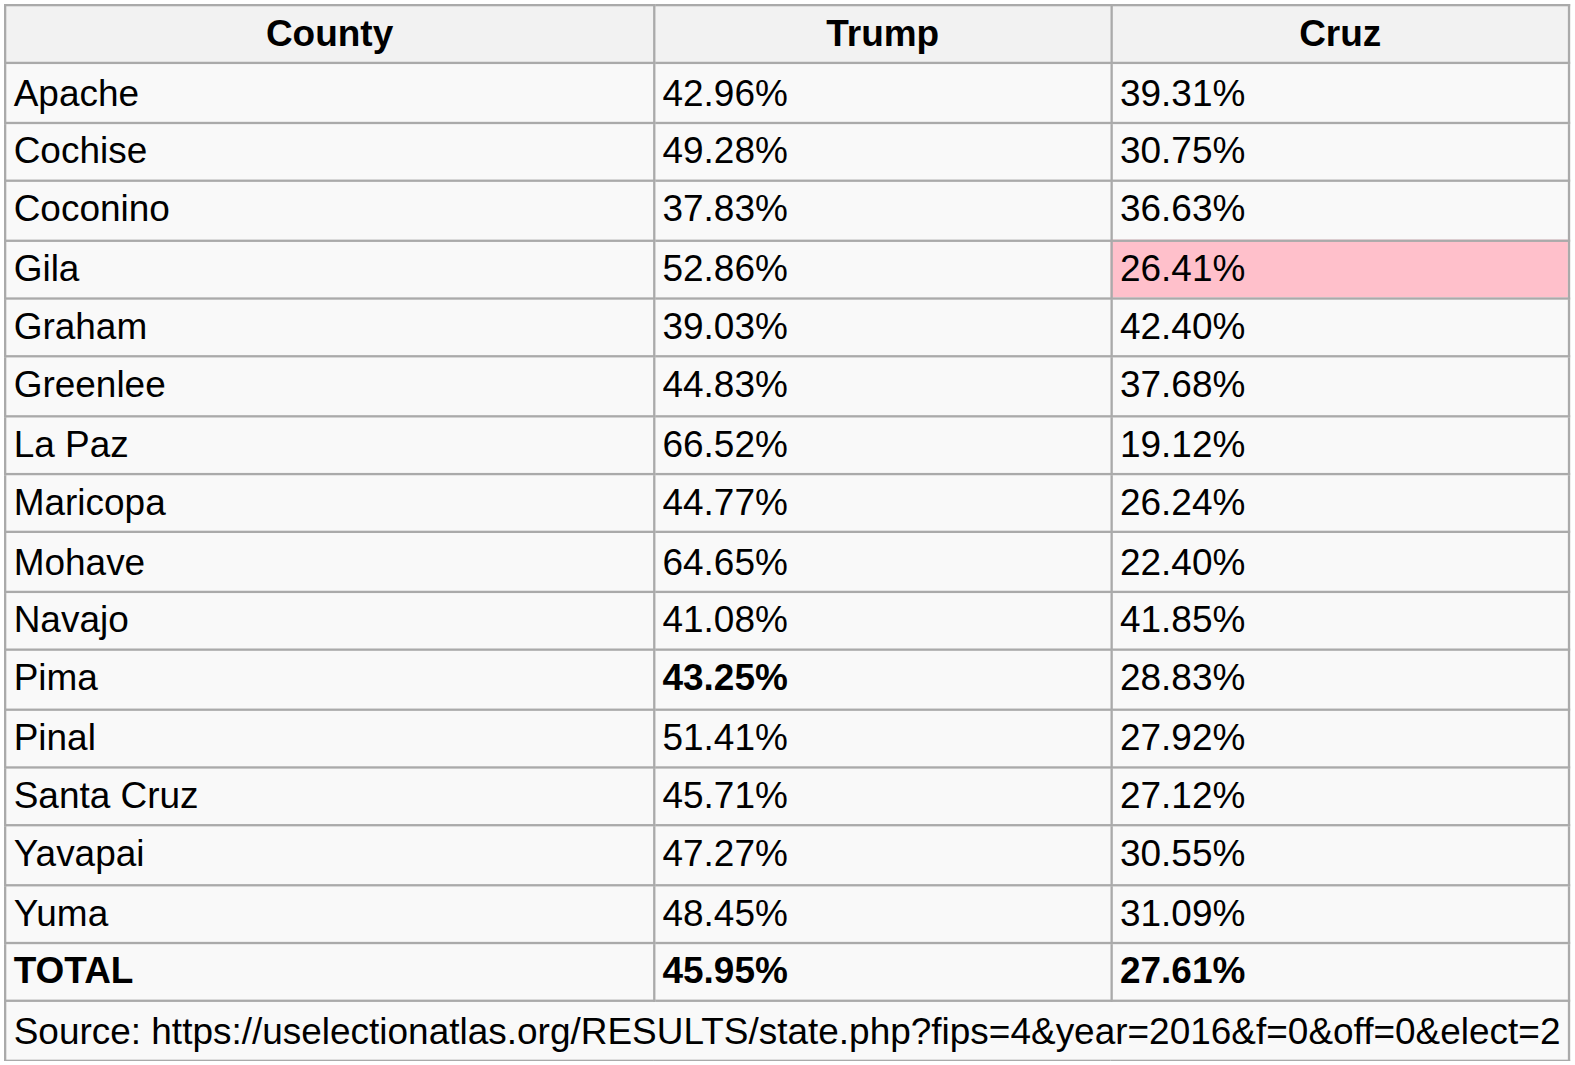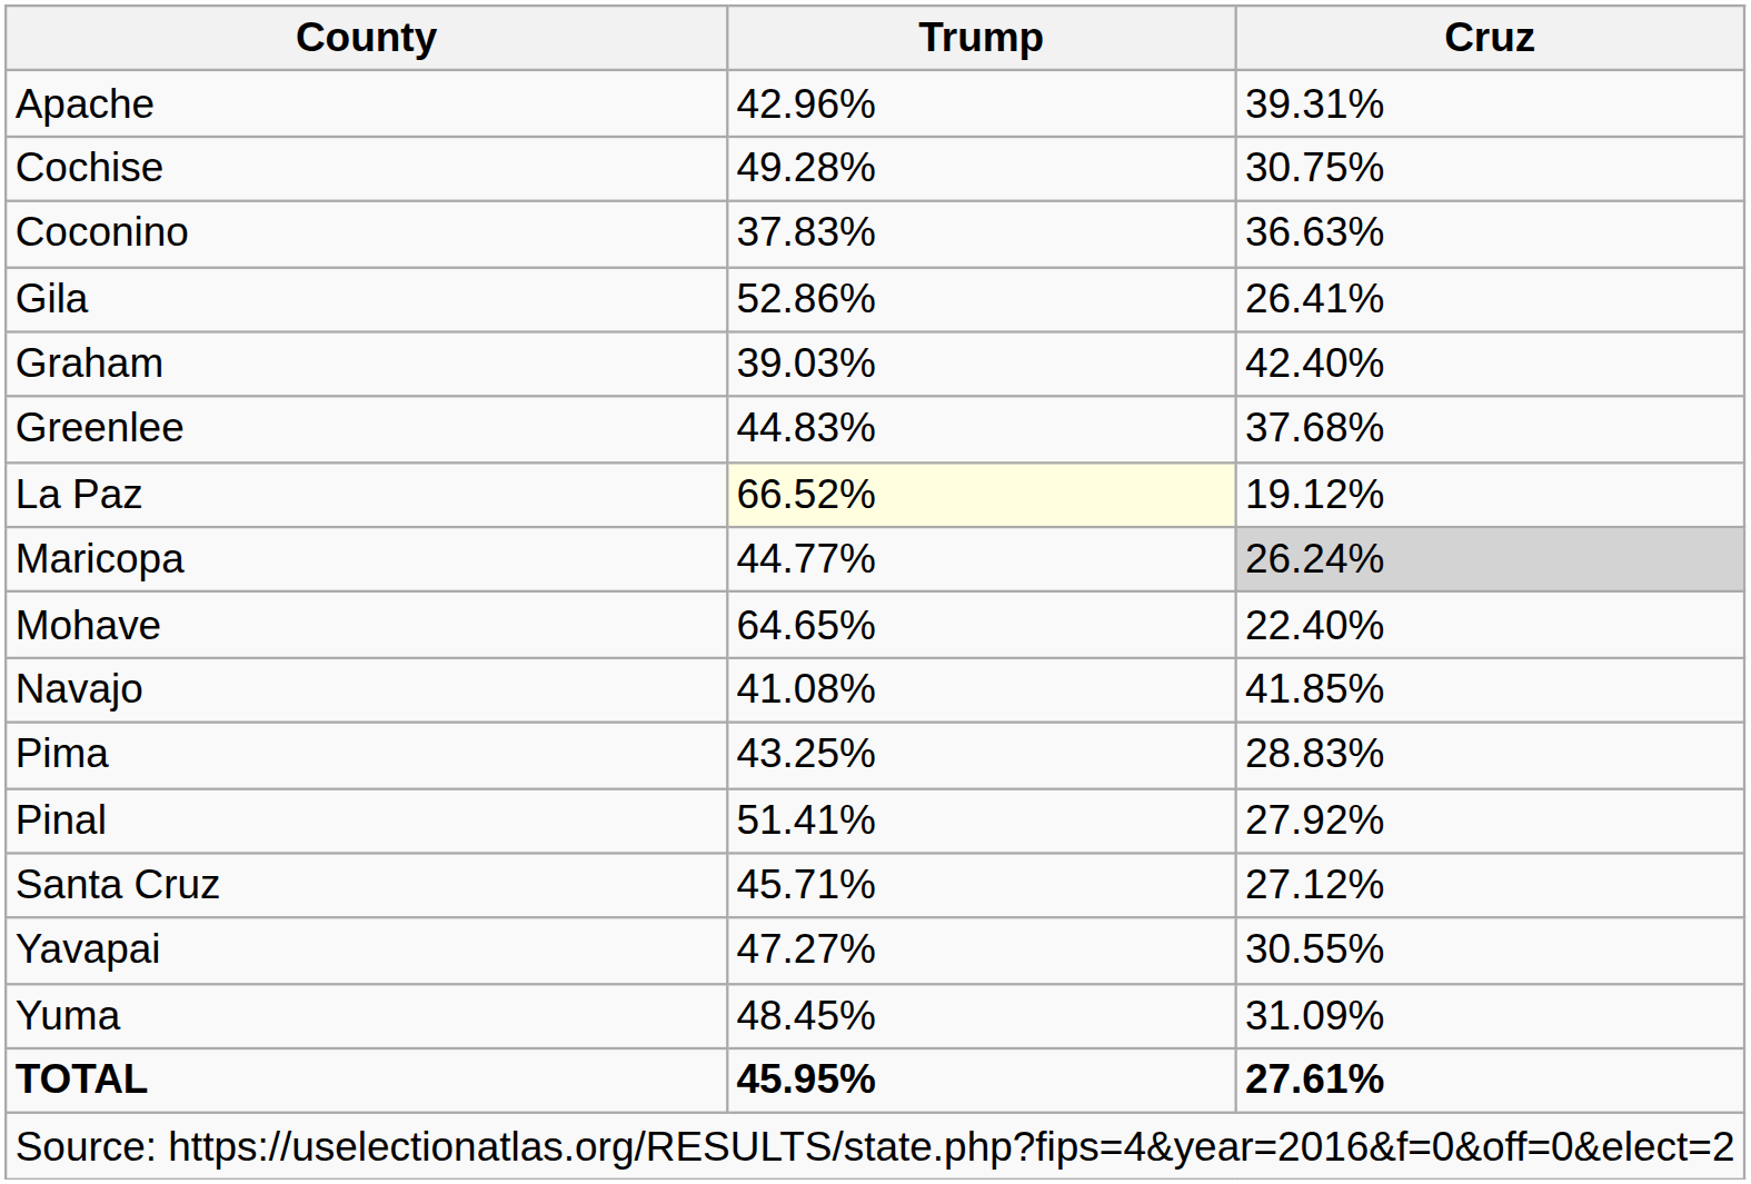Gila | Cruz: pink background -> no background
La Paz | Trump: no background -> lightyellow background
Maricopa | Cruz: no background -> lightgrey background
Pima | Trump: bold -> normal
